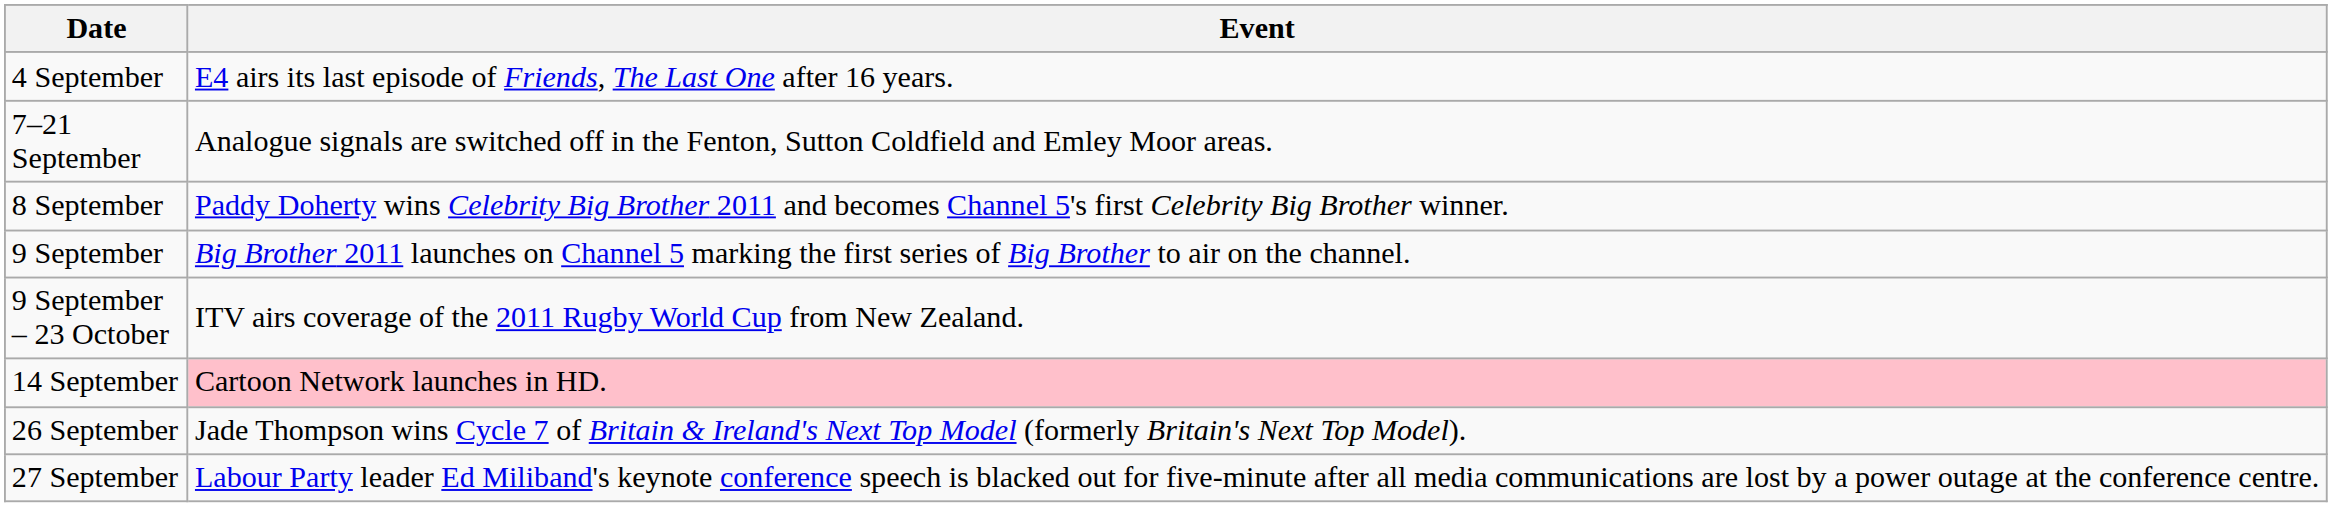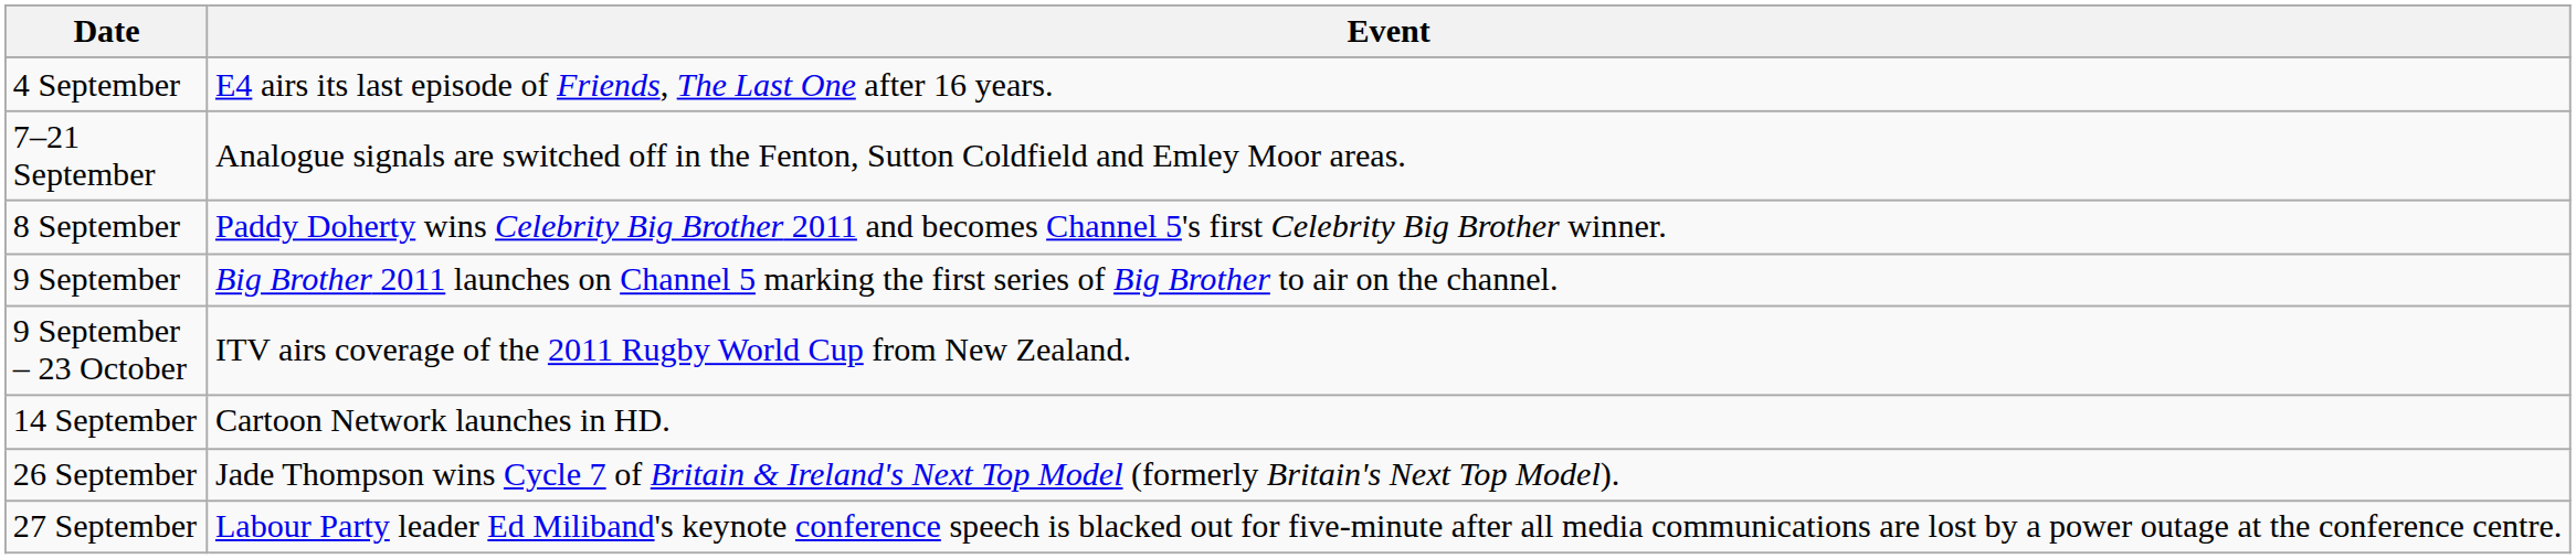14 September | Event: pink background -> no background
